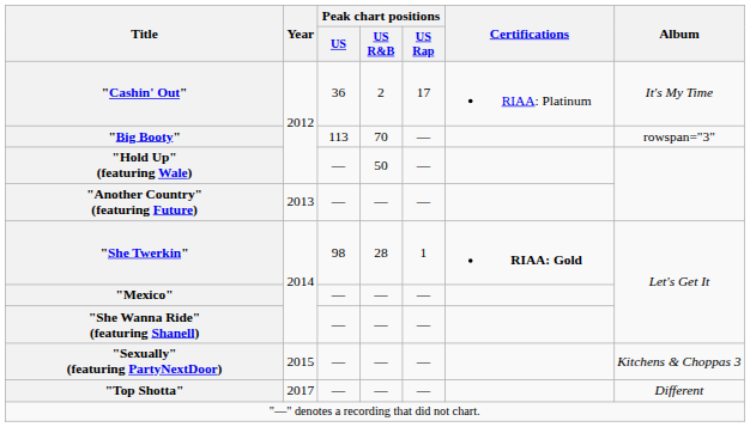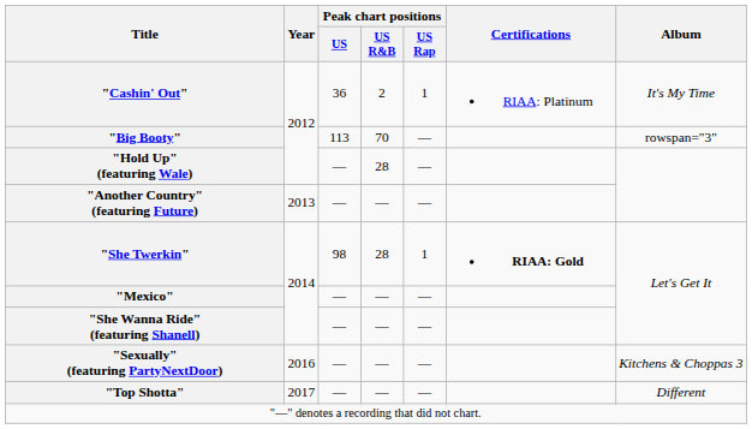"Cashin' Out" | Peak chart positions / US Rap: 17 -> 1
"Hold Up" (featuring Wale) | Peak chart positions / US R&B: 50 -> 28
"Sexually" (featuring PartyNextDoor) | Year: 2015 -> 2016
